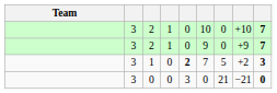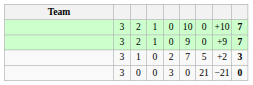row 4 | column 5: bold -> normal
